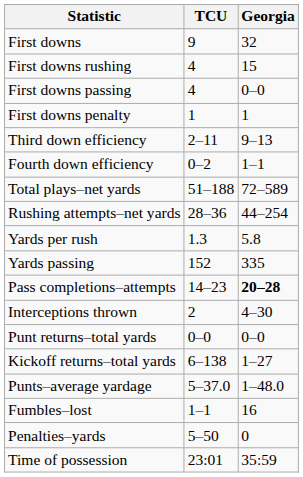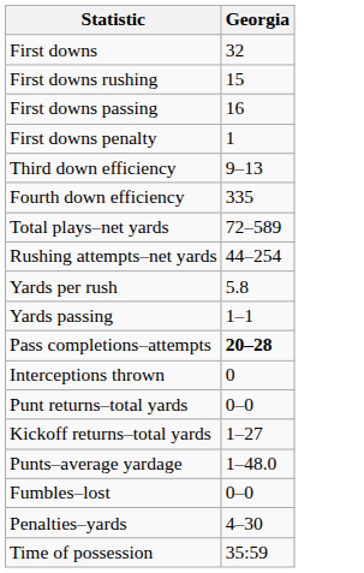- column: TCU | 9 | 4 | 4 | 1 | 2–11 | 0–2 | 51–188 | 28–36 | 1.3 | 152 | 14–23 | 2 | 0–0 | 6–138 | 5–37.0 | 1–1 | 5–50 | 23:01
First downs passing | Georgia: 0–0 -> 16
Fourth down efficiency | Georgia: 1–1 -> 335
Yards passing | Georgia: 335 -> 1–1
Interceptions thrown | Georgia: 4–30 -> 0
Fumbles–lost | Georgia: 16 -> 0–0
Penalties–yards | Georgia: 0 -> 4–30
